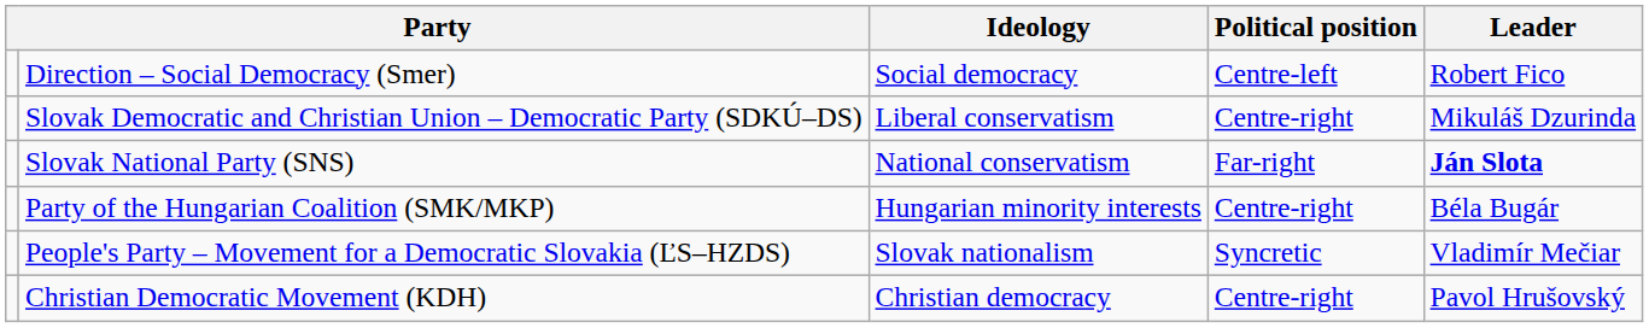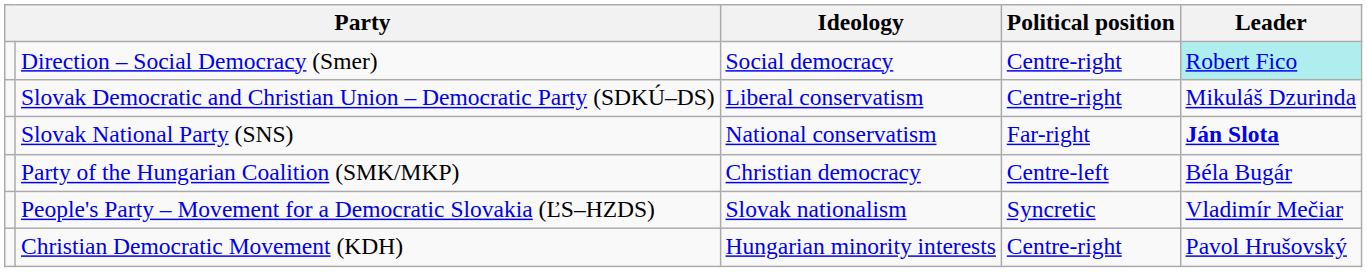Direction – Social Democracy (Smer) | Political position: Centre-left -> Centre-right
Direction – Social Democracy (Smer) | Leader: no background -> paleturquoise background
Party of the Hungarian Coalition (SMK/MKP) | Ideology: Hungarian minority interests -> Christian democracy
Party of the Hungarian Coalition (SMK/MKP) | Political position: Centre-right -> Centre-left
Christian Democratic Movement (KDH) | Ideology: Christian democracy -> Hungarian minority interests
